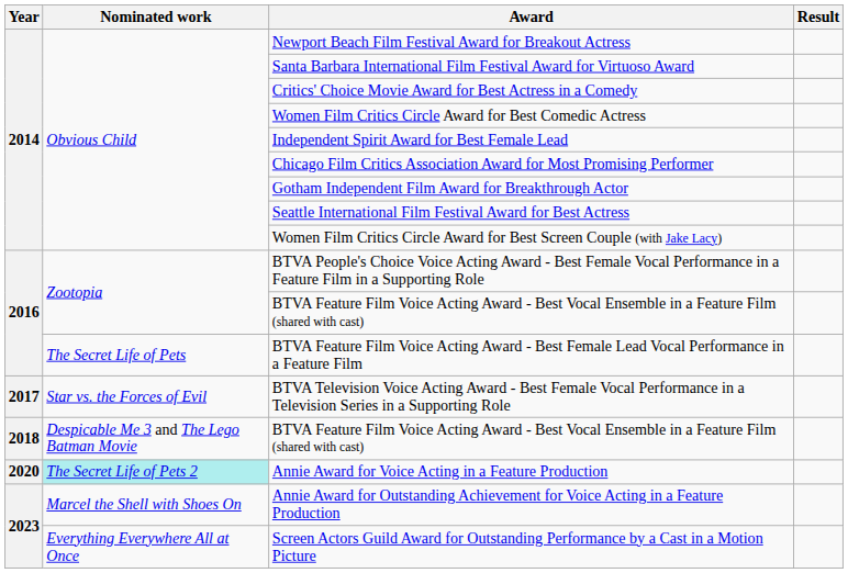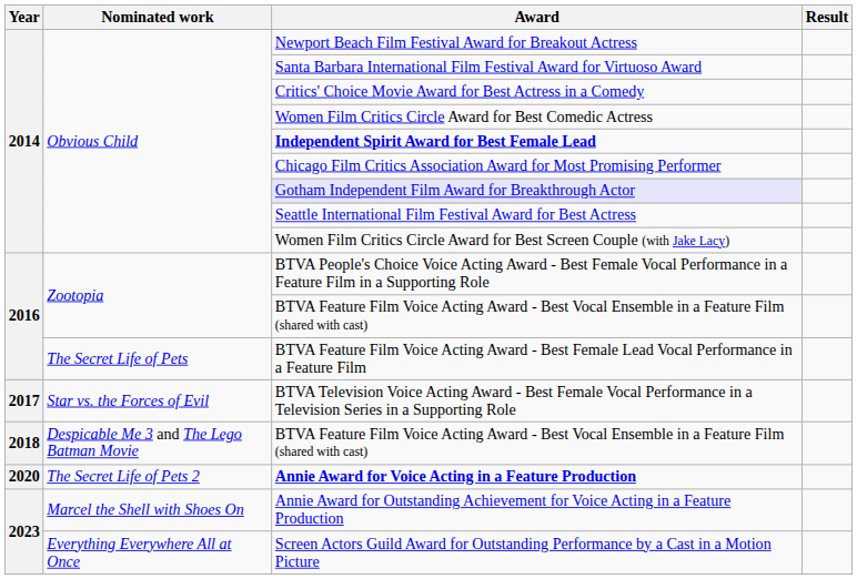Independent Spirit Award for Best Female Lead | Award: normal -> bold
Gotham Independent Film Award for Breakthrough Actor | Award: no background -> lavender background
Annie Award for Voice Acting in a Feature Production | Nominated work: paleturquoise background -> no background
Annie Award for Voice Acting in a Feature Production | Award: normal -> bold
